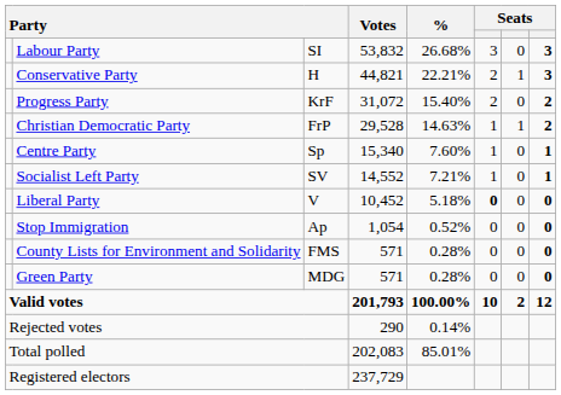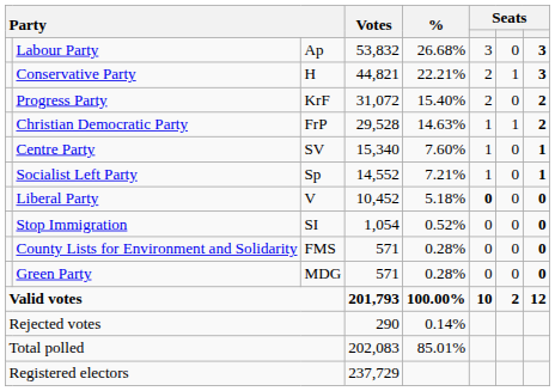Labour Party | column 3: SI -> Ap
Centre Party | column 3: Sp -> SV
Socialist Left Party | column 3: SV -> Sp
Stop Immigration | column 3: Ap -> SI
